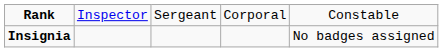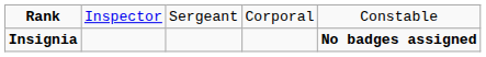Insignia | column 5: normal -> bold
